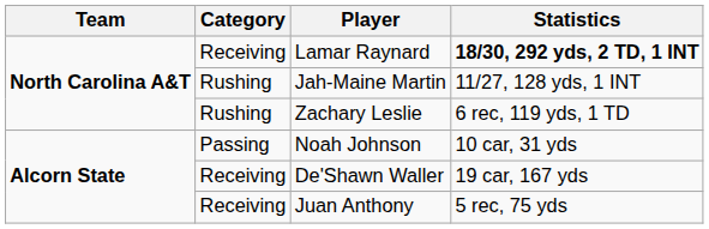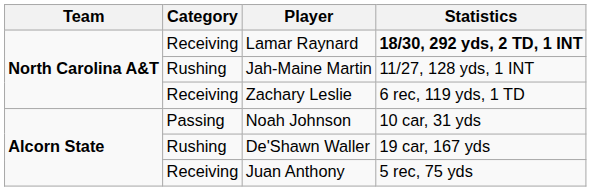Zachary Leslie | Category: Rushing -> Receiving
De'Shawn Waller | Category: Receiving -> Rushing
